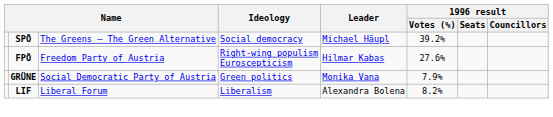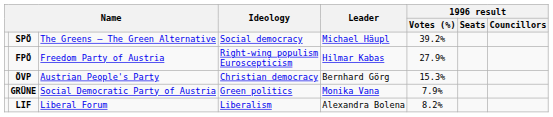FPÖ | 1996 result / Votes (%): 27.6% -> 27.9%
+ row: ÖVP | Austrian People's Party | Christian democracy | Bernhard Görg | 15.3%
